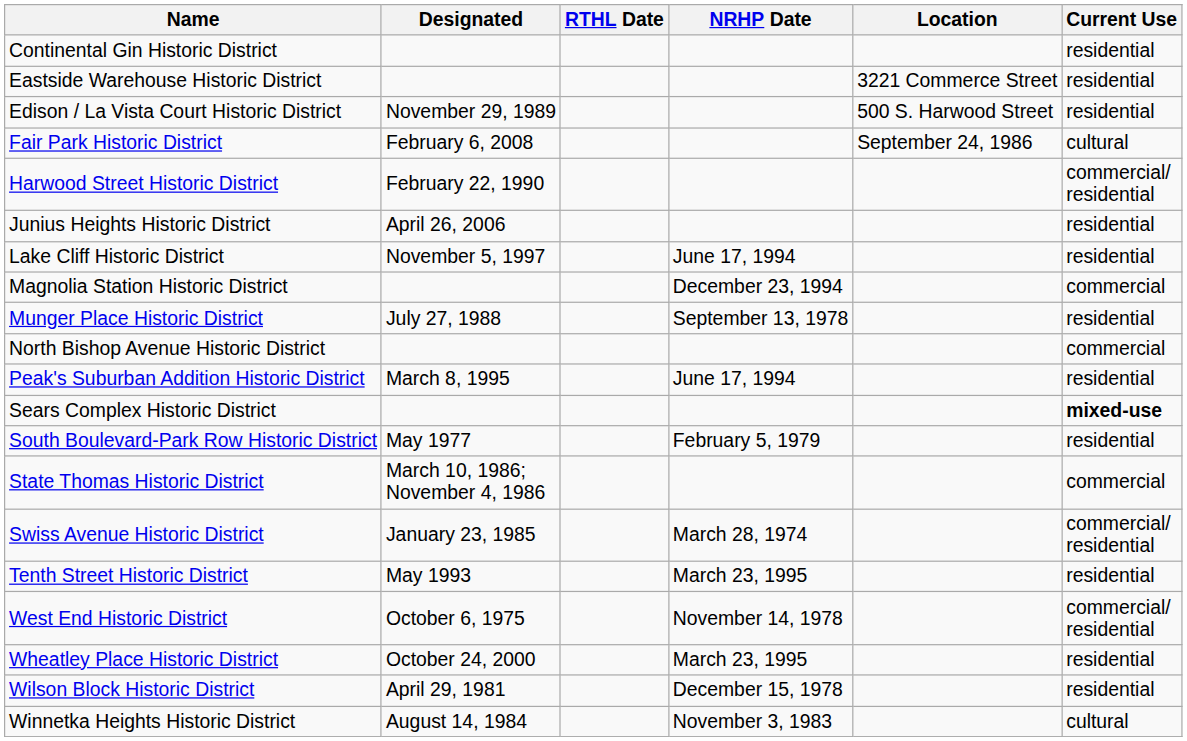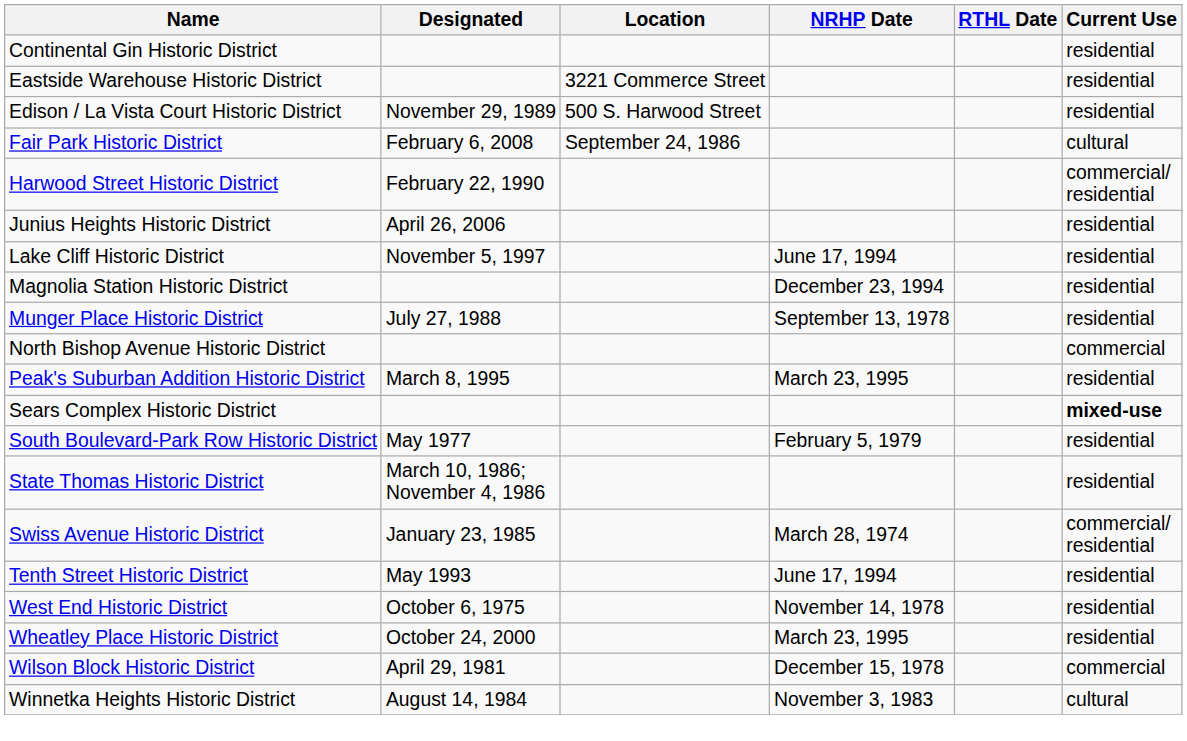columns swapped: Location <-> RTHL Date
Magnolia Station Historic District | Current Use: commercial -> residential
Peak's Suburban Addition Historic District | NRHP Date: June 17, 1994 -> March 23, 1995
State Thomas Historic District | Current Use: commercial -> residential
Tenth Street Historic District | NRHP Date: March 23, 1995 -> June 17, 1994
West End Historic District | Current Use: commercial/ residential -> residential
Wilson Block Historic District | Current Use: residential -> commercial
